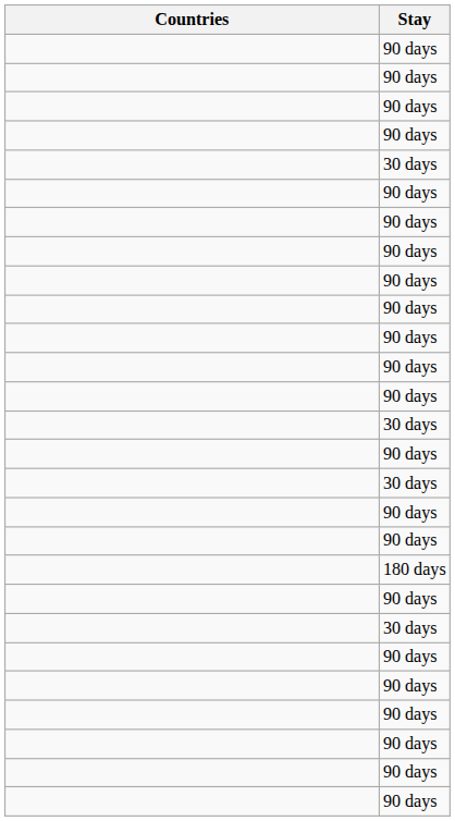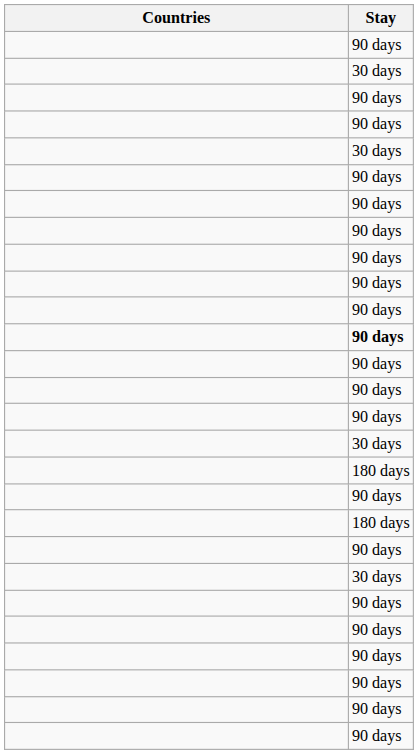row 3 | Stay: 90 days -> 30 days
row 13 | Stay: normal -> bold
row 15 | Stay: 30 days -> 90 days
row 18 | Stay: 90 days -> 180 days
